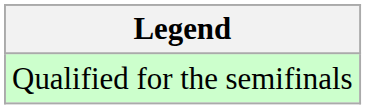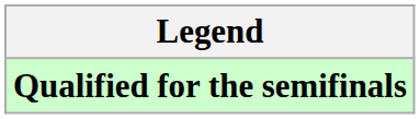row 2 | column 1: normal -> bold
